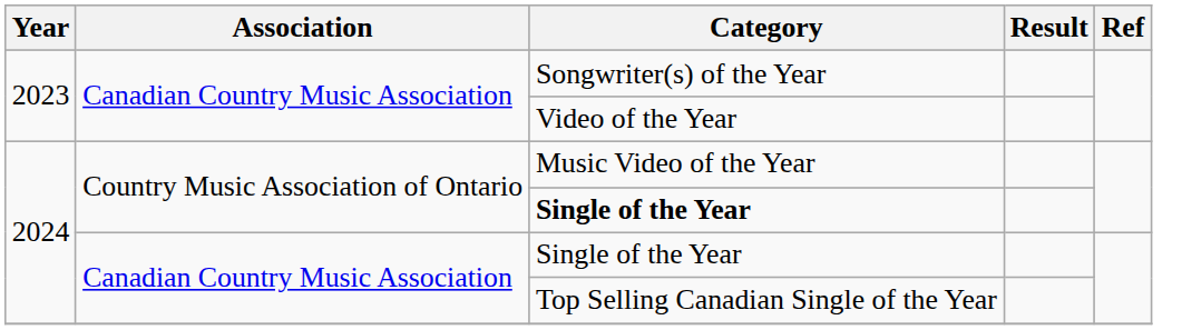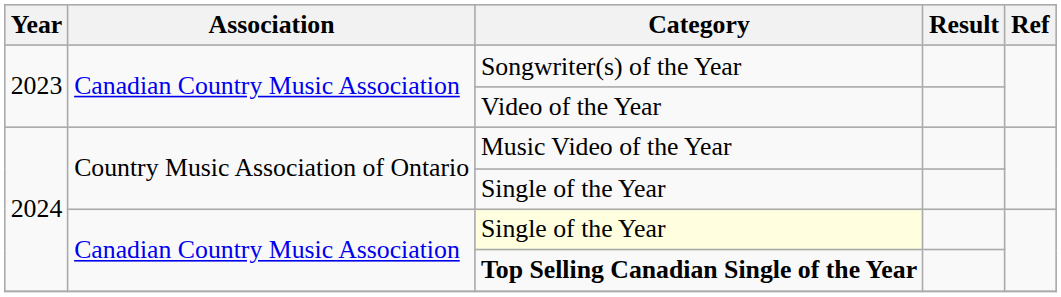Country Music Association of Ontario / Single of the Year | Category: bold -> normal
Canadian Country Music Association / Single of the Year | Category: no background -> lightyellow background
Top Selling Canadian Single of the Year | Category: normal -> bold
